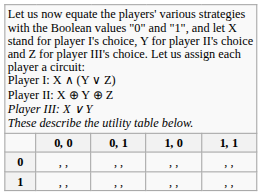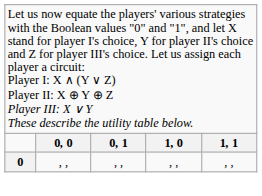- row: 1 | , , | , , | , , | , ,
